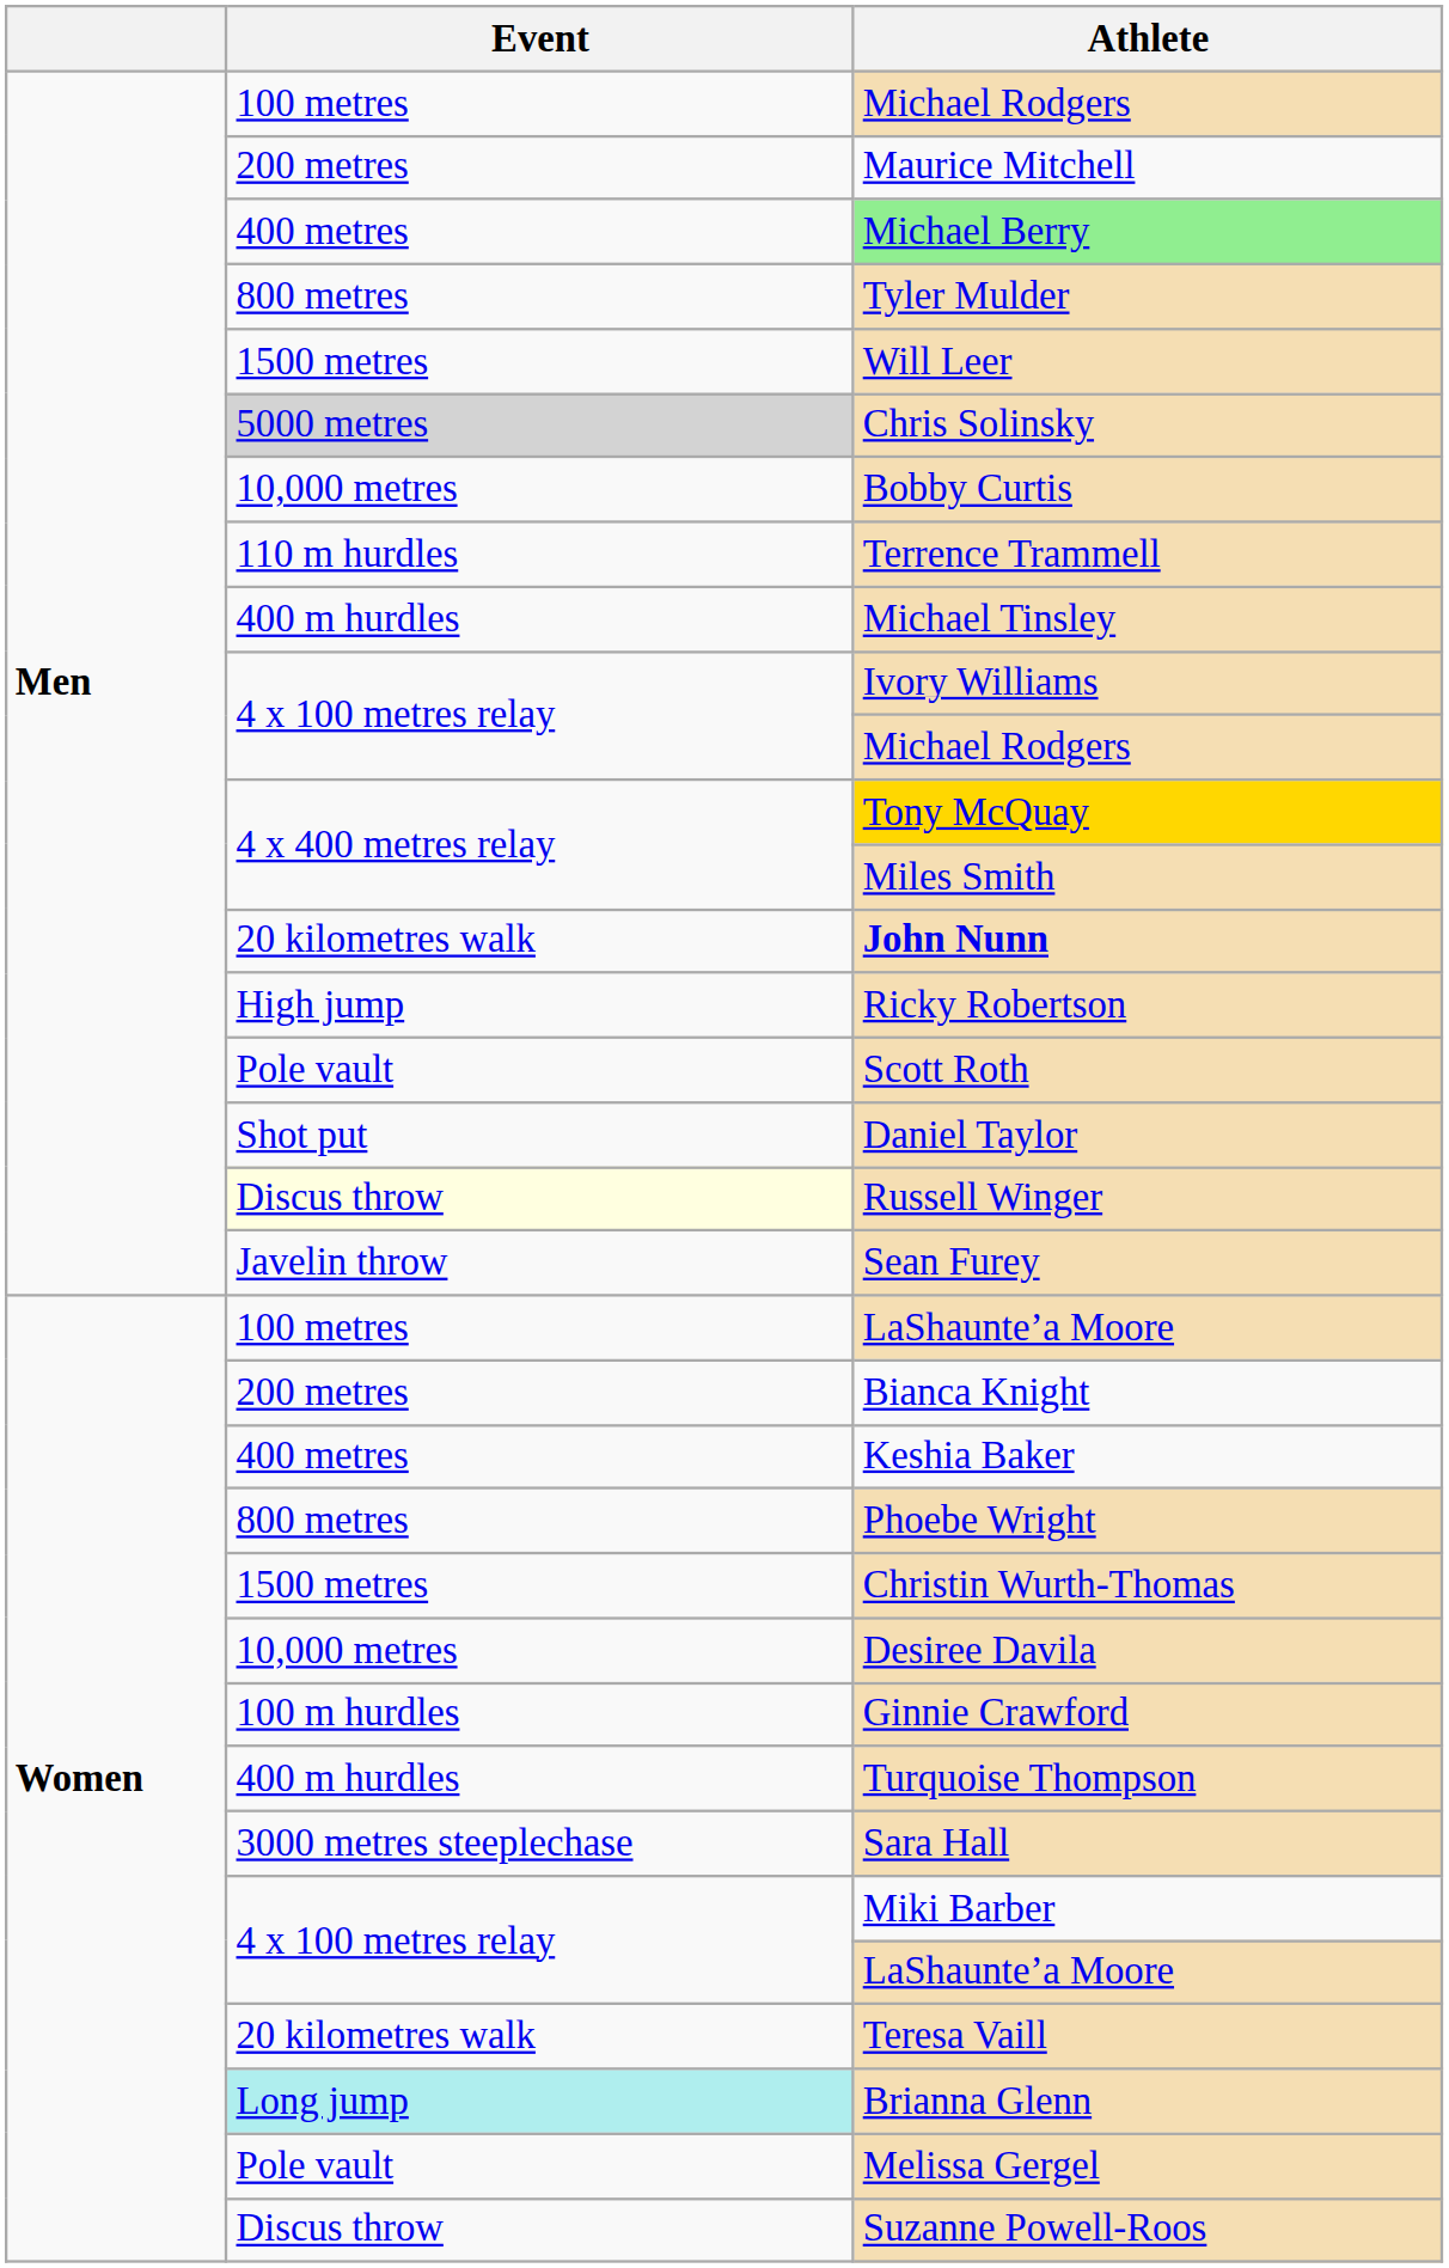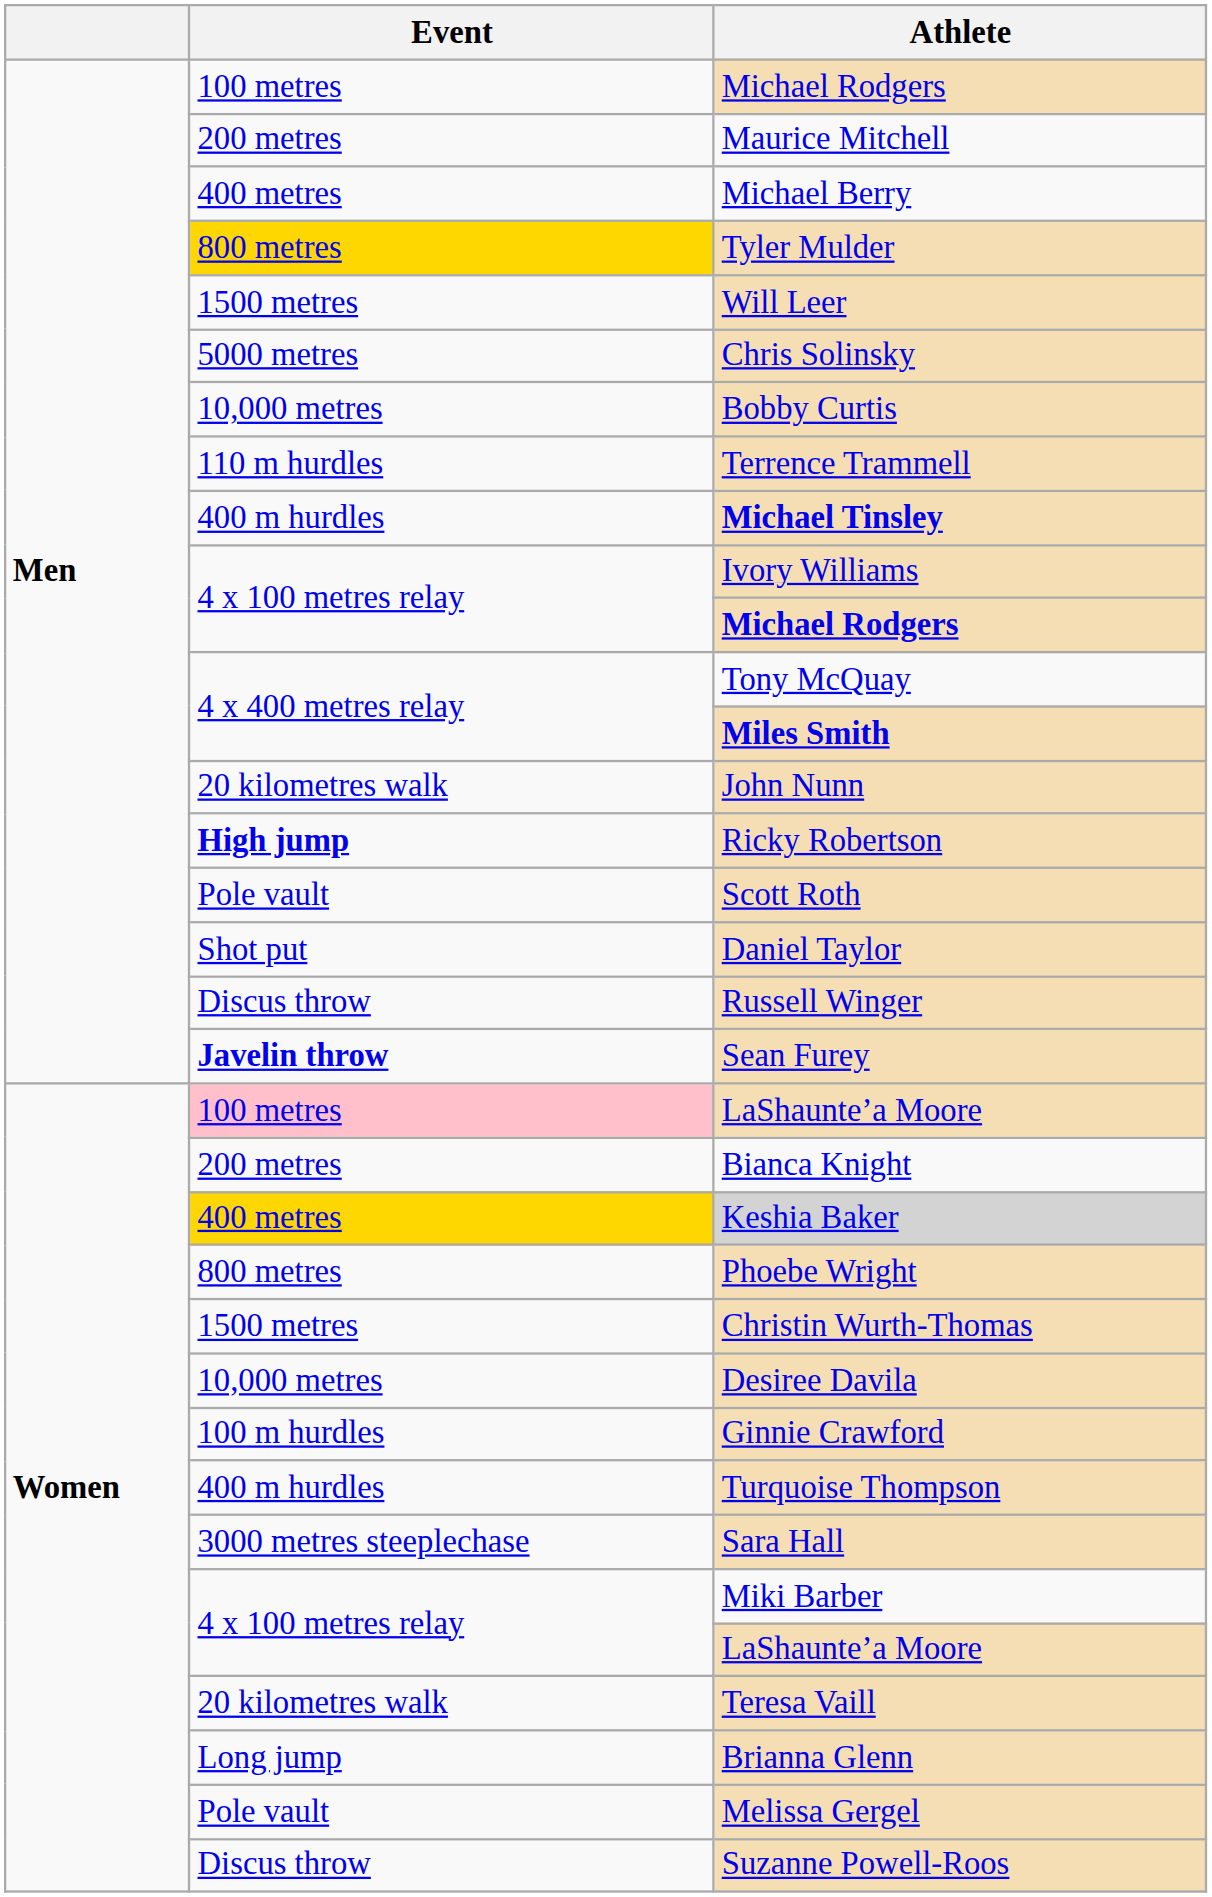Michael Berry | Athlete: lightgreen background -> no background
Tyler Mulder | Event: no background -> gold background
Chris Solinsky | Event: lightgrey background -> no background
Michael Tinsley | Athlete: normal -> bold
4 x 100 metres relay / Michael Rodgers | Athlete: normal -> bold
Tony McQuay | Athlete: gold background -> no background
Miles Smith | Athlete: normal -> bold
John Nunn | Athlete: bold -> normal
Ricky Robertson | Event: normal -> bold
Russell Winger | Event: lightyellow background -> no background
Sean Furey | Event: normal -> bold
100 metres / LaShaunte’a Moore | Event: no background -> pink background
Keshia Baker | Event: no background -> gold background
Keshia Baker | Athlete: no background -> lightgrey background
Brianna Glenn | Event: paleturquoise background -> no background
